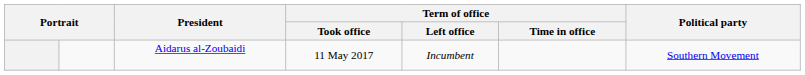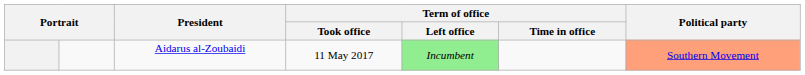Aidarus al-Zoubaidi | Term of office / Left office: no background -> lightgreen background
Aidarus al-Zoubaidi | Political party: no background -> lightsalmon background
